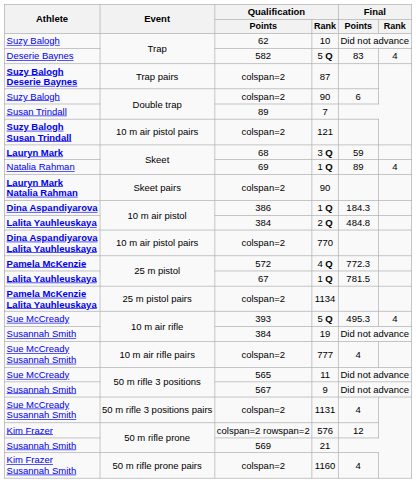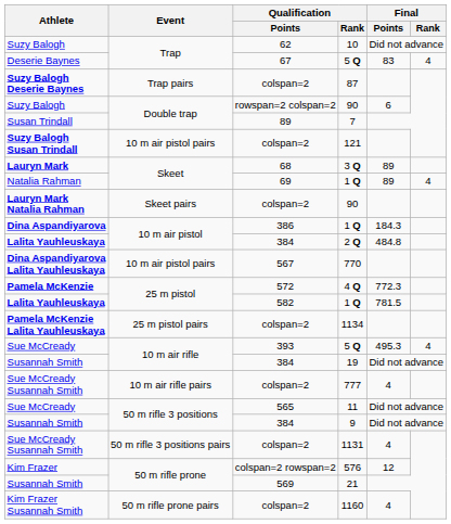Deserie Baynes / 5 Q | Qualification / Points: 582 -> 67
Suzy Balogh / 90 | Qualification / Points: colspan=2 -> rowspan=2 colspan=2
3 Q | Final / Points: 59 -> 89
770 | Qualification / Points: colspan=2 -> 567
Lalita Yauhleuskaya / 1 Q | Qualification / Points: 67 -> 582
9 | Qualification / Points: 567 -> 384
